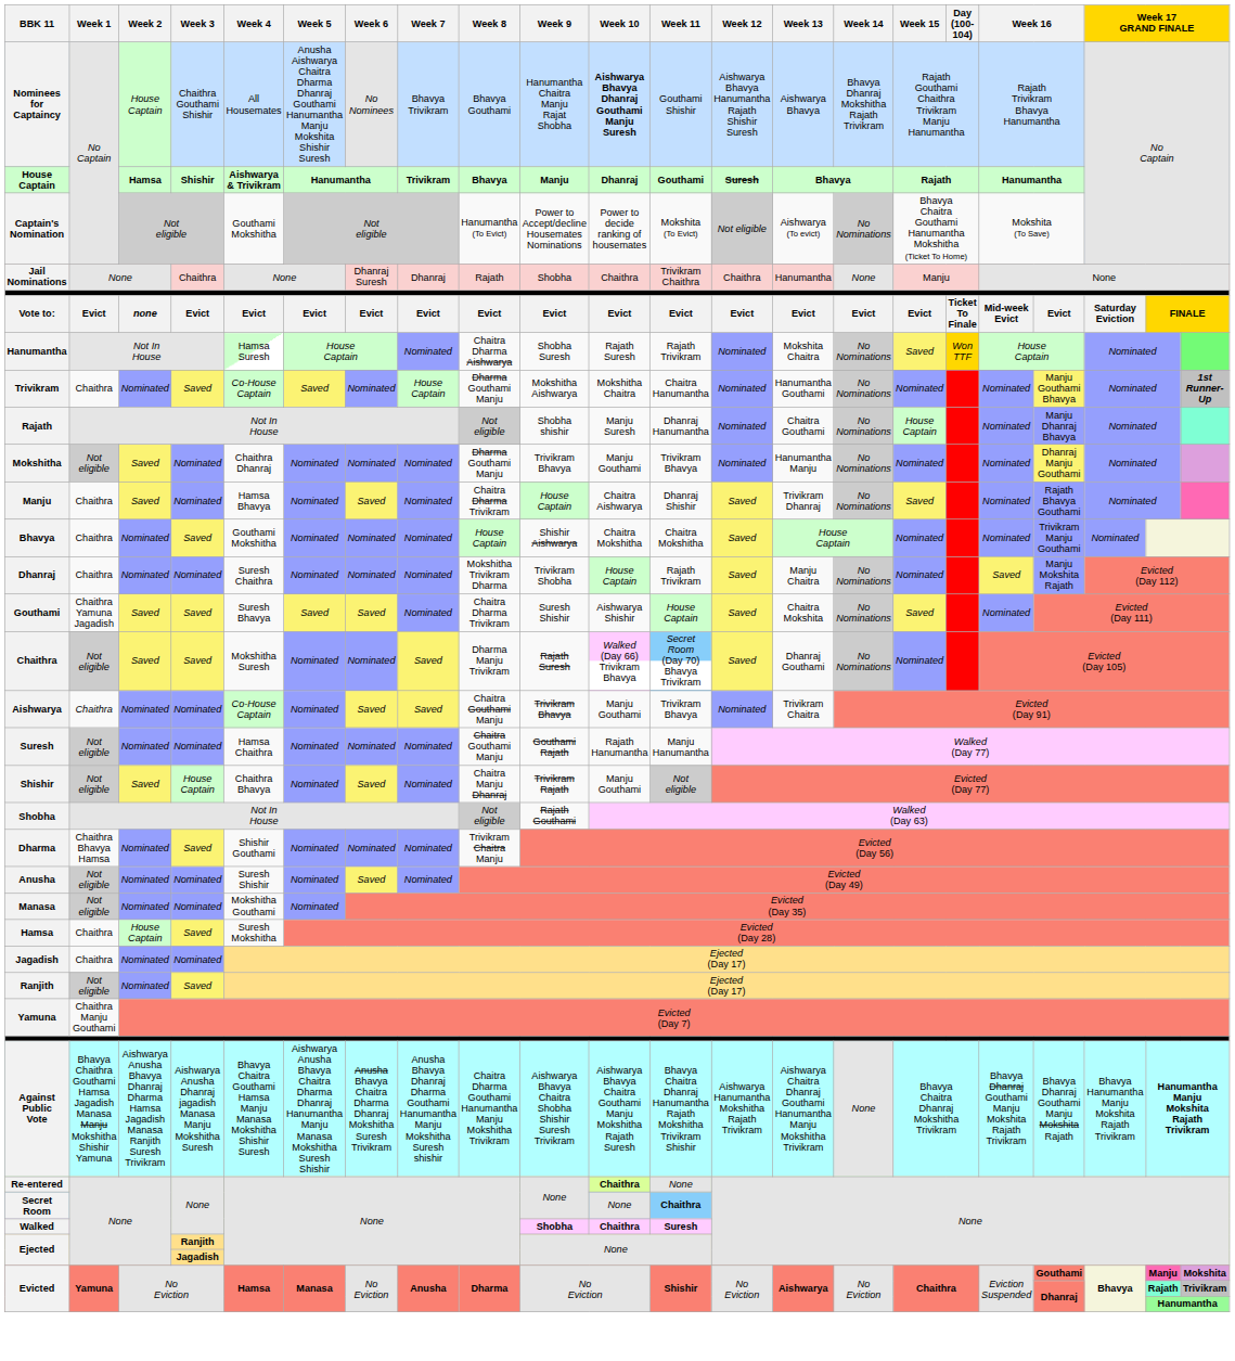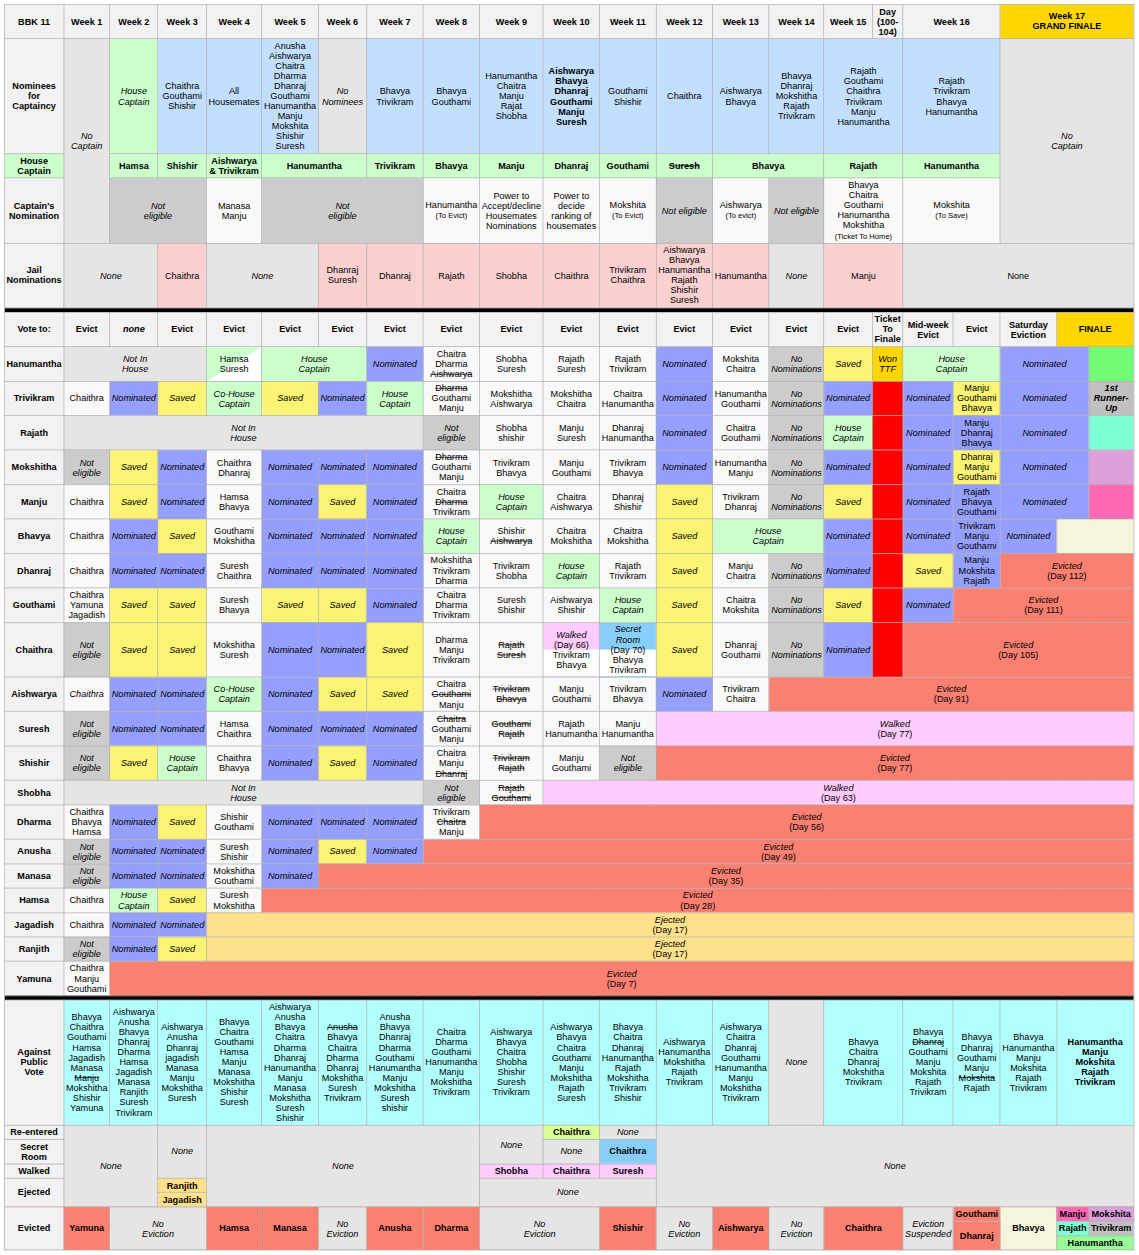Nominees for Captaincy | Week 12: Aishwarya Bhavya Hanumantha Rajath Shishir Suresh -> Chaithra
Captain's Nomination | Week 4: Gouthami Mokshitha -> Manasa Manju
Captain's Nomination | Week 14: No Nominations -> Not eligible
Jail Nominations | Week 12: Chaithra -> Aishwarya Bhavya Hanumantha Rajath Shishir Suresh
